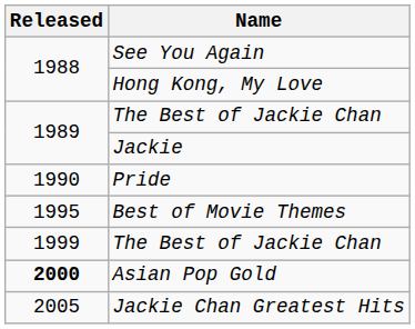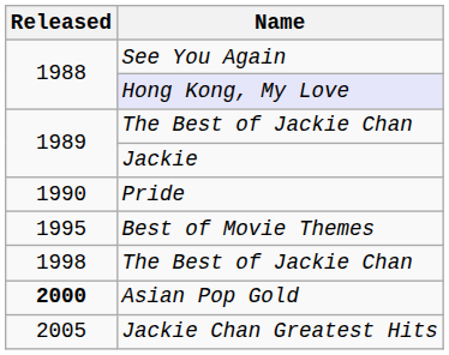row 3 | Name: no background -> lavender background
row 8 | Released: 1999 -> 1998
